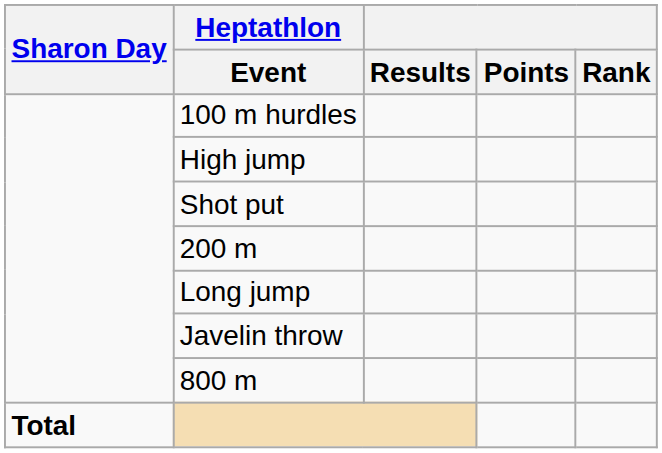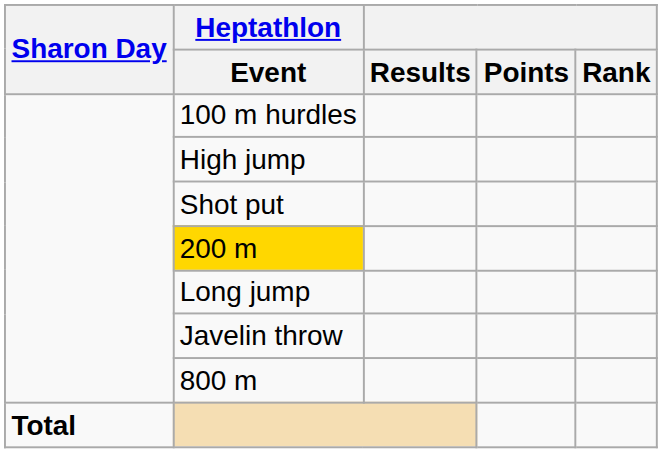200 m | Heptathlon / Event: no background -> gold background
